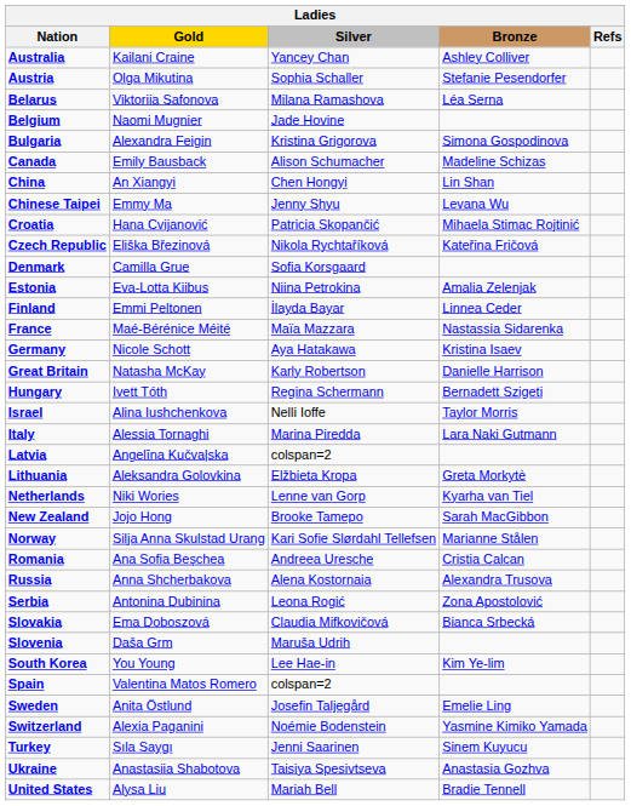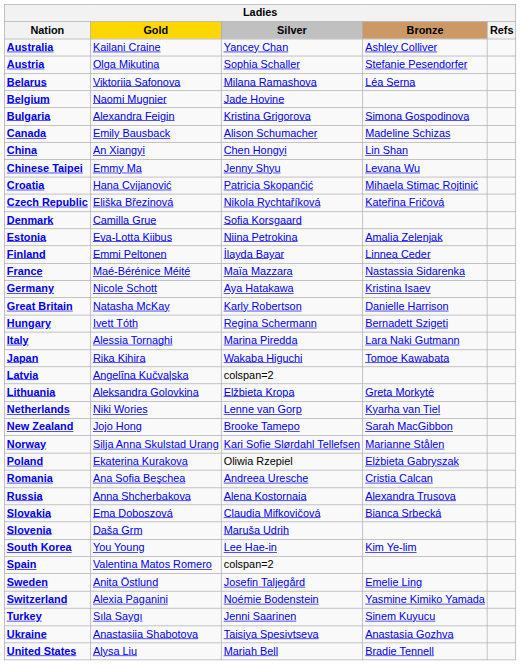- row: Israel | Alina Iushchenkova | Nelli Ioffe | Taylor Morris
+ row: Japan | Rika Kihira | Wakaba Higuchi | Tomoe Kawabata
+ row: Poland | Ekaterina Kurakova | Oliwia Rzepiel | Elżbieta Gabryszak
- row: Serbia | Antonina Dubinina | Leona Rogić | Zona Apostolović
